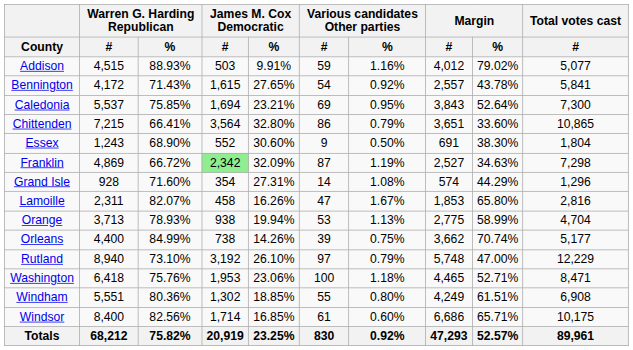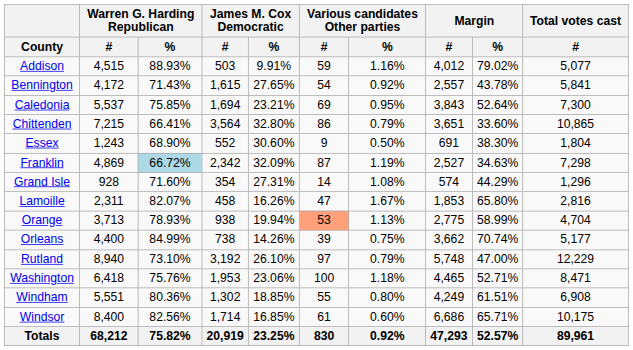Franklin | Warren G. Harding Republican / %: no background -> lightblue background
Franklin | James M. Cox Democratic / #: lightgreen background -> no background
Orange | Various candidates Other parties / #: no background -> lightsalmon background
